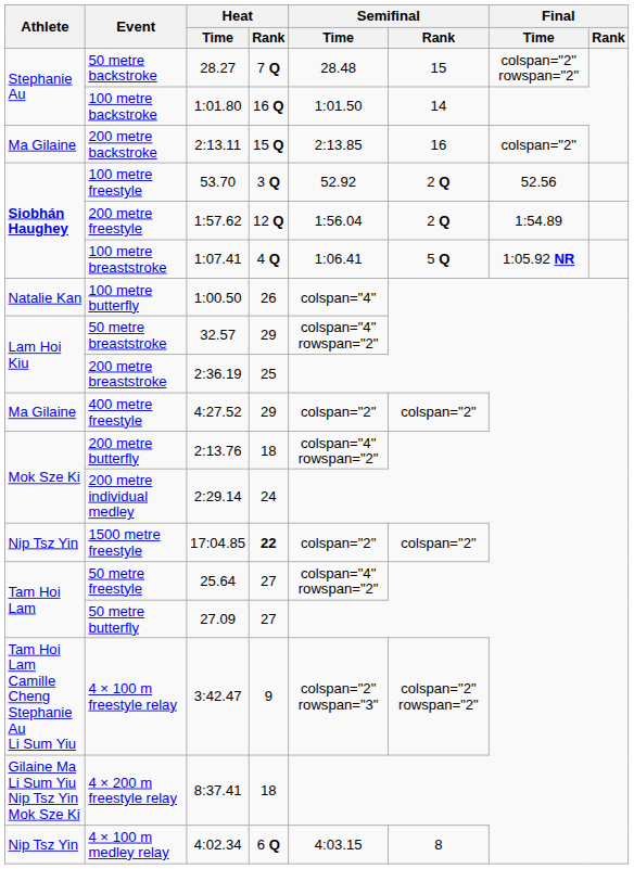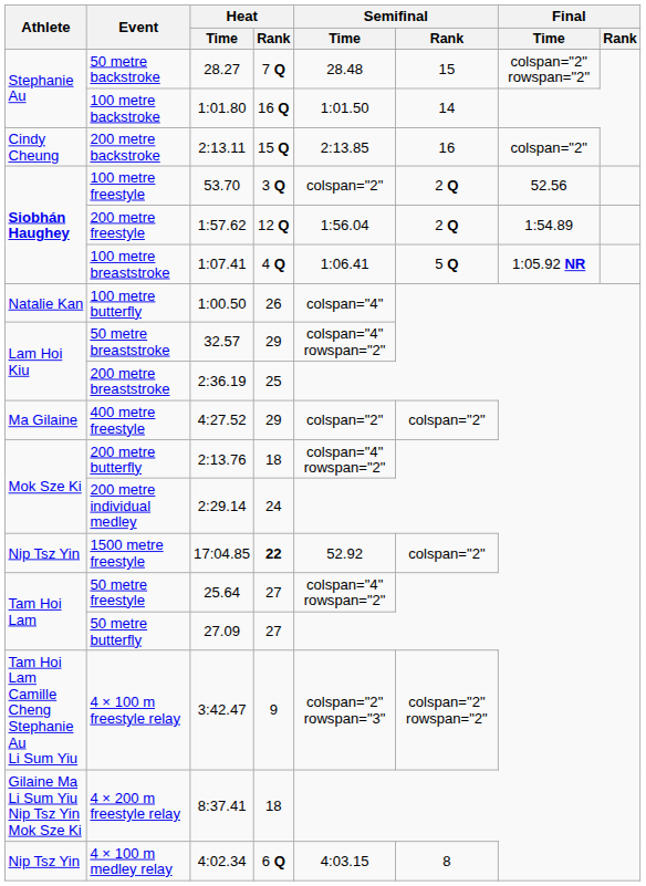200 metre backstroke | Athlete: Ma Gilaine -> Cindy Cheung
100 metre freestyle | Semifinal / Time: 52.92 -> colspan="2"
1500 metre freestyle | Semifinal / Time: colspan="2" -> 52.92
